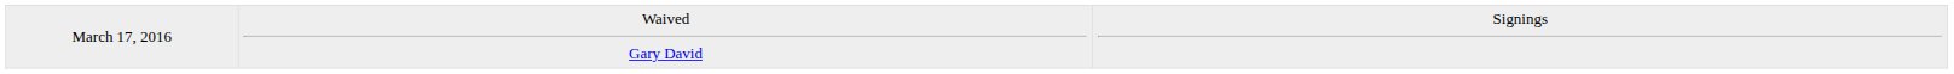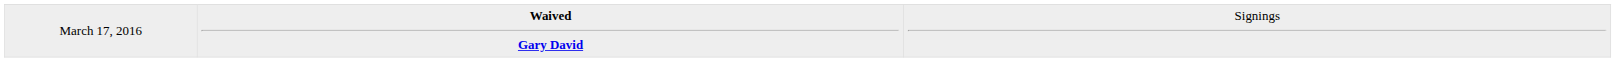March 17, 2016 | column 2: normal -> bold
